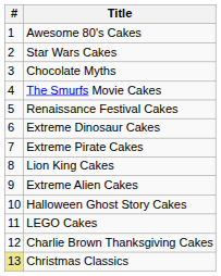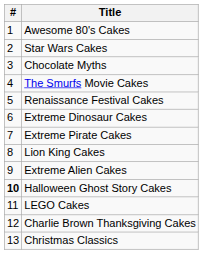Halloween Ghost Story Cakes | #: normal -> bold
Christmas Classics | #: khaki background -> no background
